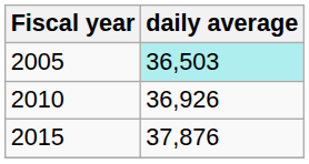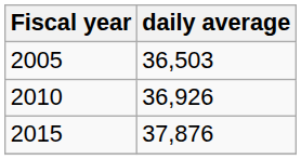2005 | daily average: paleturquoise background -> no background
